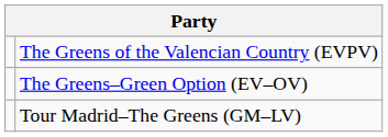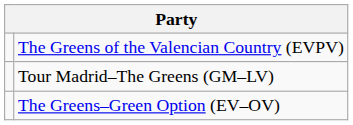rows swapped: The Greens–Green Option (EV–OV) <-> Tour Madrid–The Greens (GM–LV)
